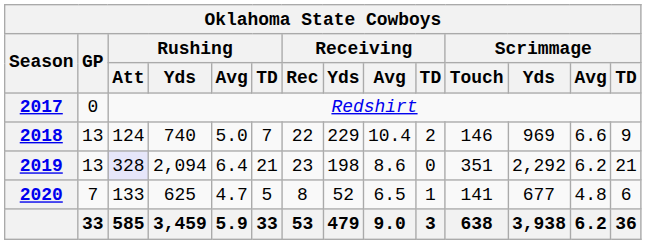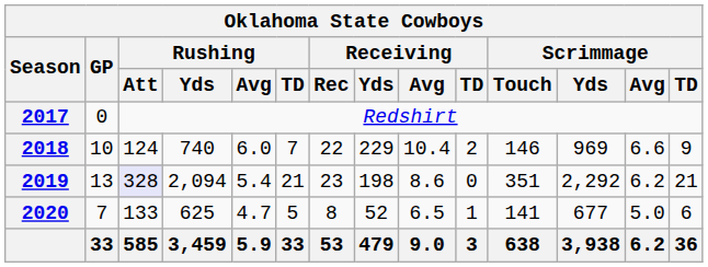2018 | GP: 13 -> 10
2018 | Rushing / Avg: 5.0 -> 6.0
2019 | Rushing / Avg: 6.4 -> 5.4
2020 | Scrimmage / Avg: 4.8 -> 5.0
